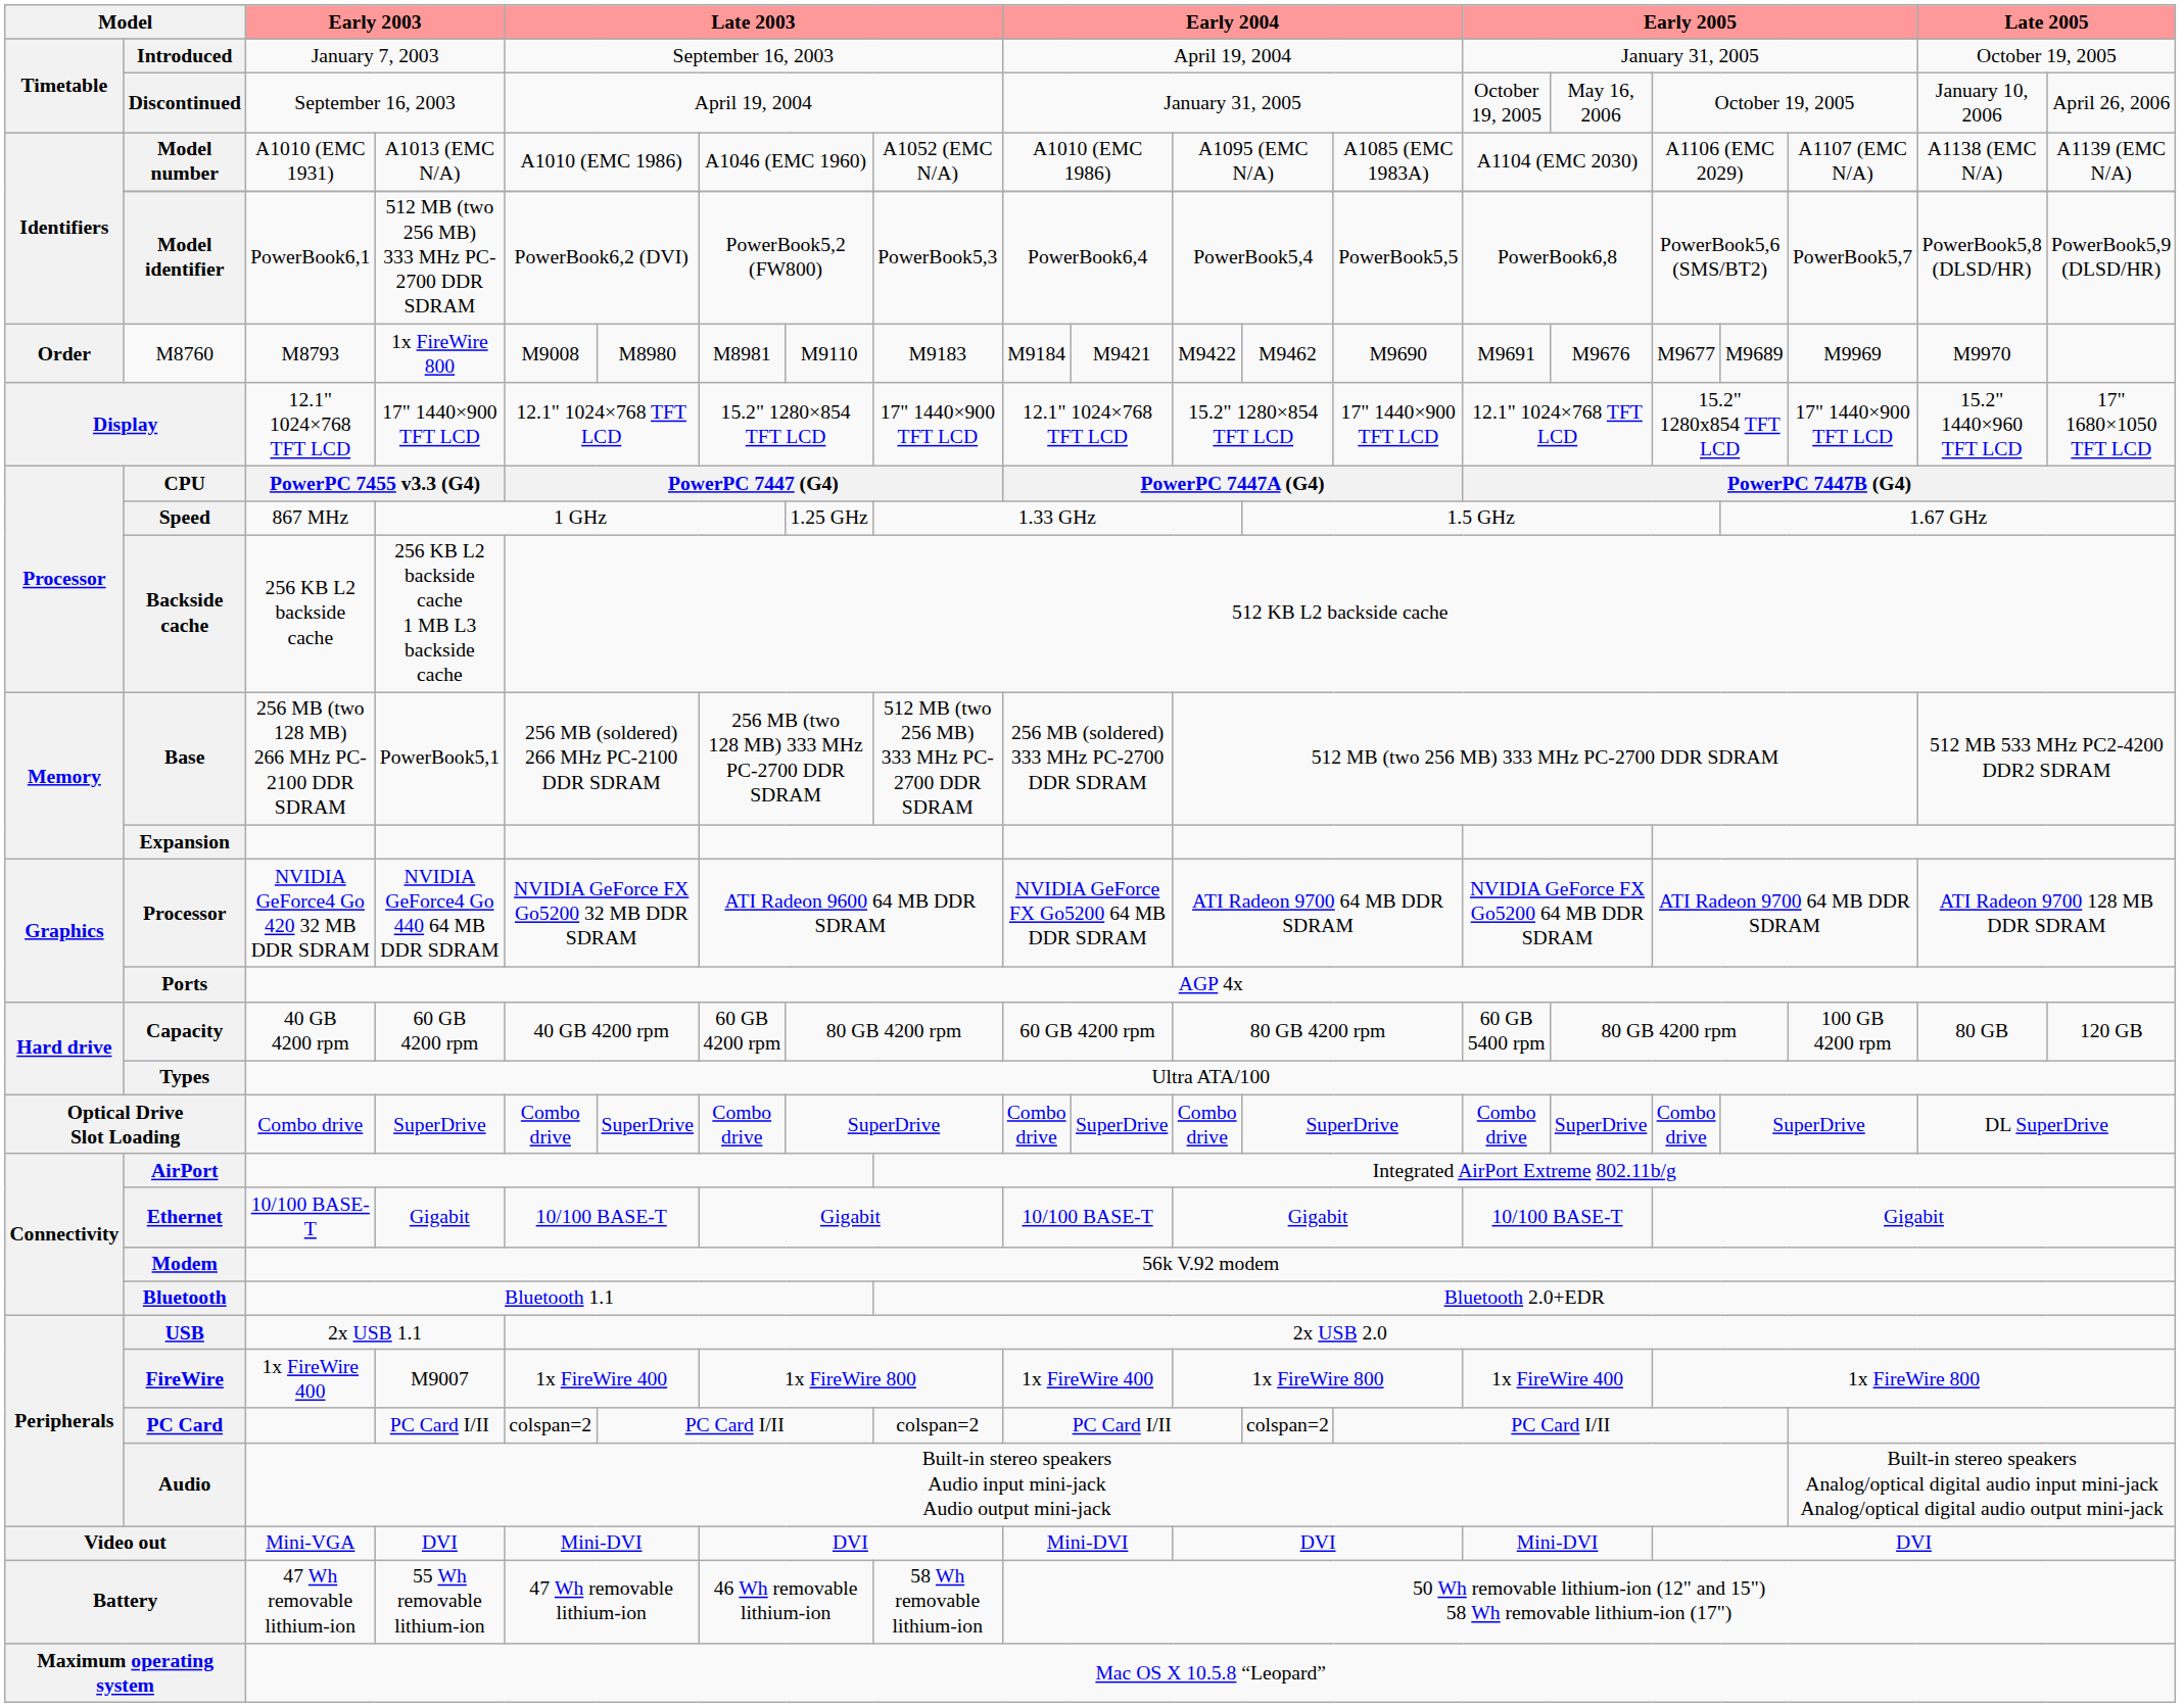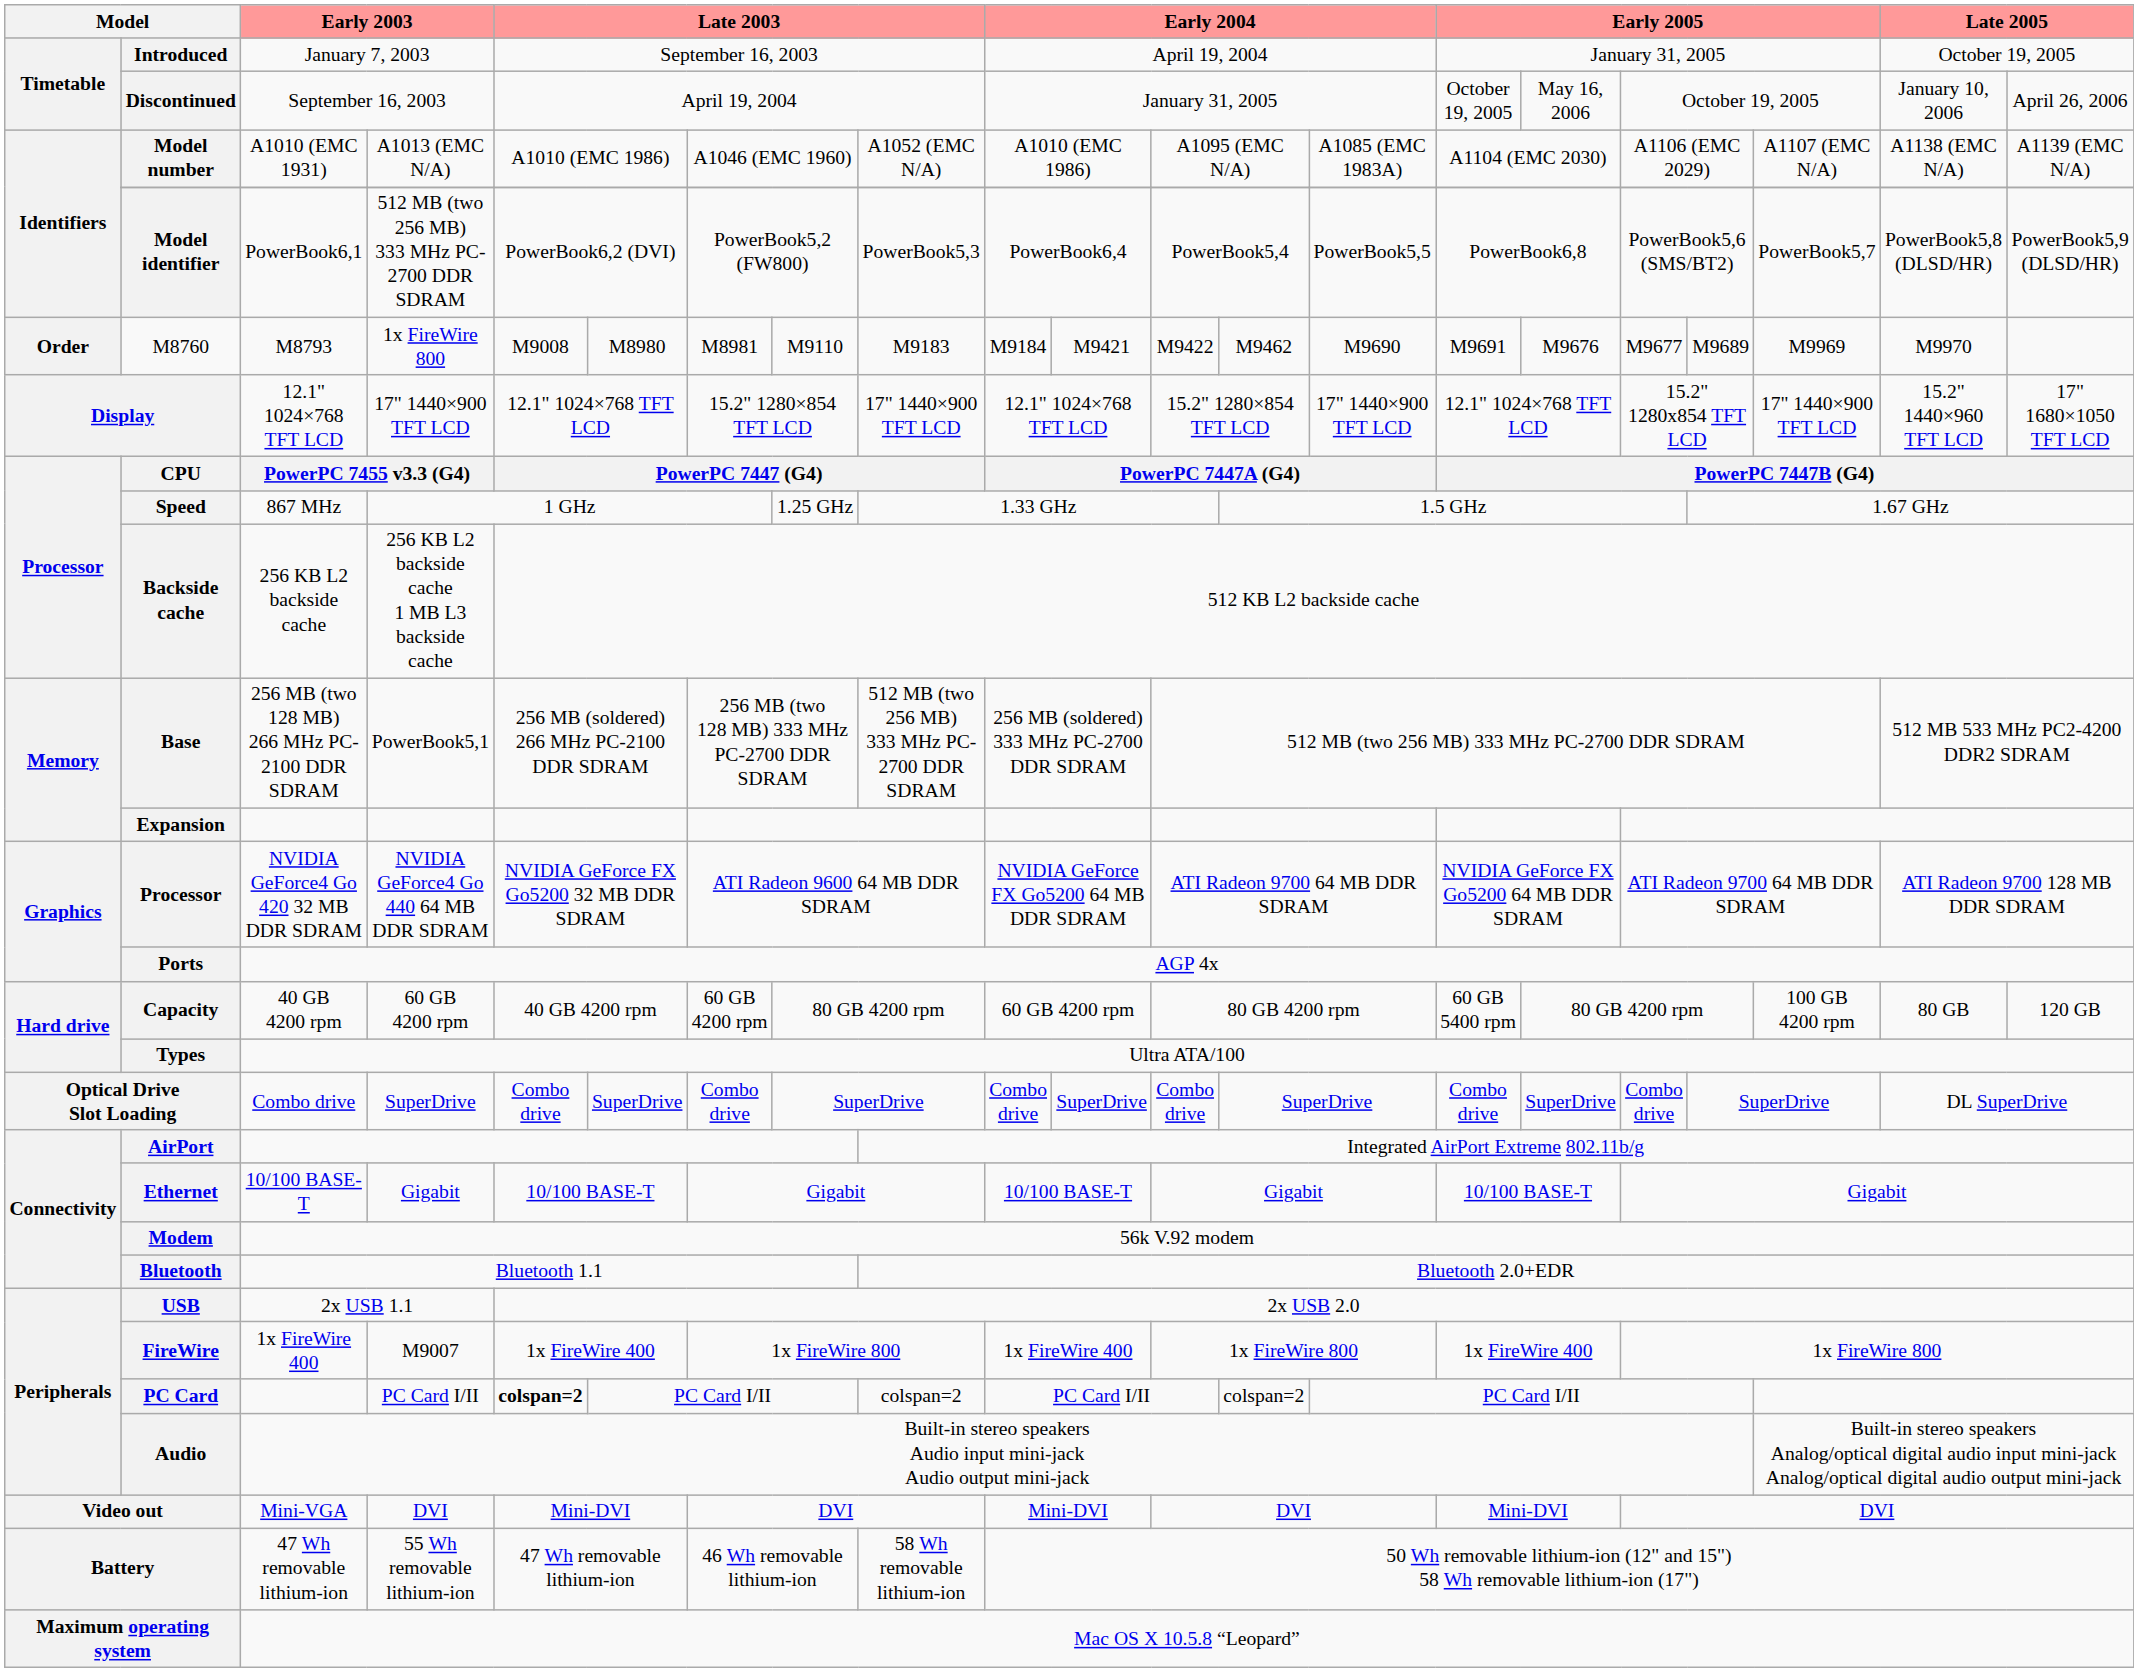PC Card | column 5: normal -> bold
